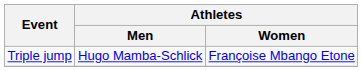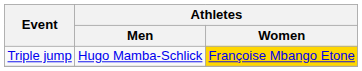Triple jump | Athletes / Women: no background -> gold background
